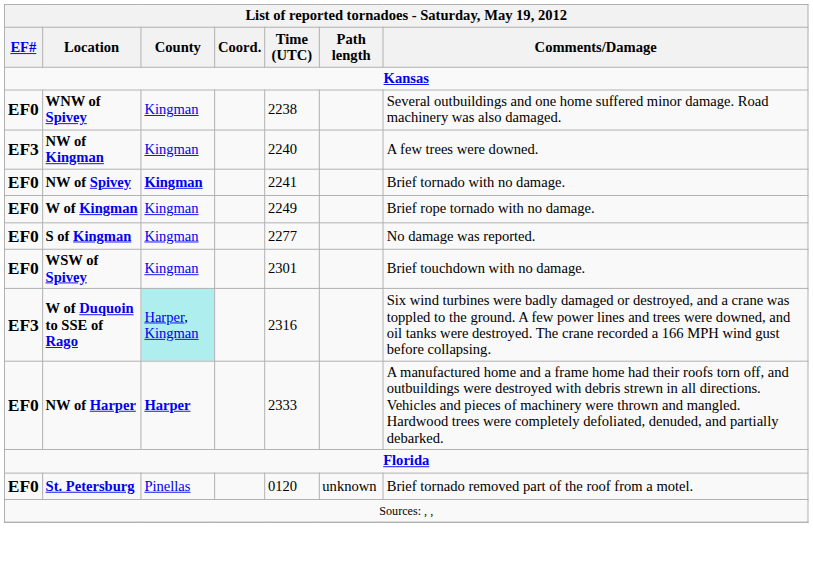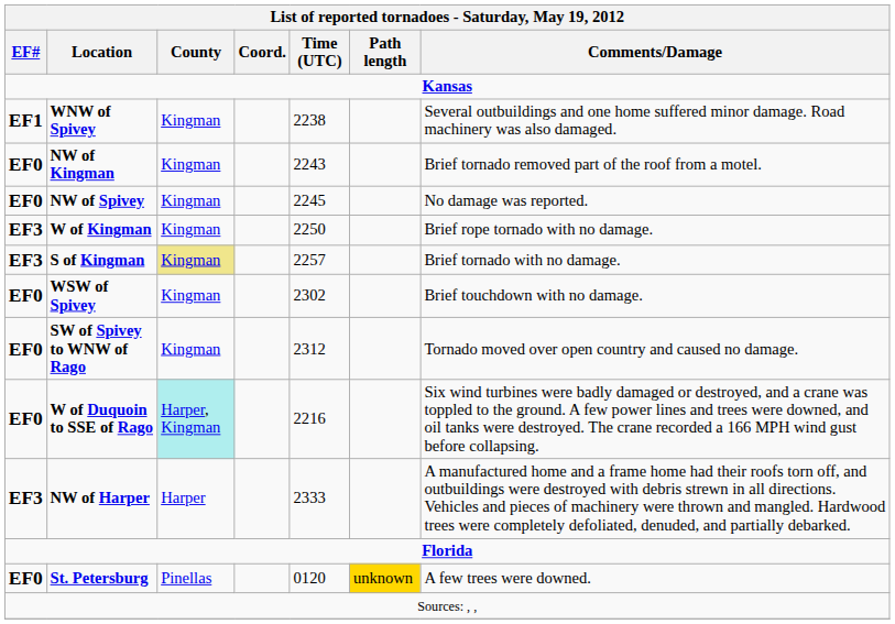WNW of Spivey | EF#: EF0 -> EF1
NW of Kingman | EF#: EF3 -> EF0
NW of Kingman | Time (UTC): 2240 -> 2243
NW of Kingman | Comments/Damage: A few trees were downed. -> Brief tornado removed part of the roof from a motel.
NW of Spivey | County: bold -> normal
NW of Spivey | Time (UTC): 2241 -> 2245
NW of Spivey | Comments/Damage: Brief tornado with no damage. -> No damage was reported.
W of Kingman | EF#: EF0 -> EF3
W of Kingman | Time (UTC): 2249 -> 2250
S of Kingman | EF#: EF0 -> EF3
S of Kingman | County: no background -> khaki background
S of Kingman | Time (UTC): 2277 -> 2257
S of Kingman | Comments/Damage: No damage was reported. -> Brief tornado with no damage.
WSW of Spivey | Time (UTC): 2301 -> 2302
+ row: EF0 | SW of Spivey to WNW of Rago | Kingman | 2312 | Tornado moved over open country and caused no damage.
W of Duquoin to SSE of Rago | EF#: EF3 -> EF0
W of Duquoin to SSE of Rago | Time (UTC): 2316 -> 2216
NW of Harper | EF#: EF0 -> EF3
NW of Harper | County: bold -> normal
St. Petersburg | Path length: no background -> gold background
St. Petersburg | Comments/Damage: Brief tornado removed part of the roof from a motel. -> A few trees were downed.
